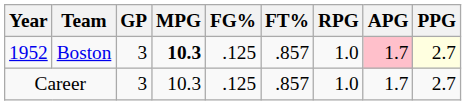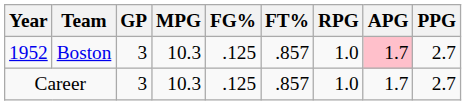1952 | MPG: bold -> normal
1952 | PPG: lightyellow background -> no background
